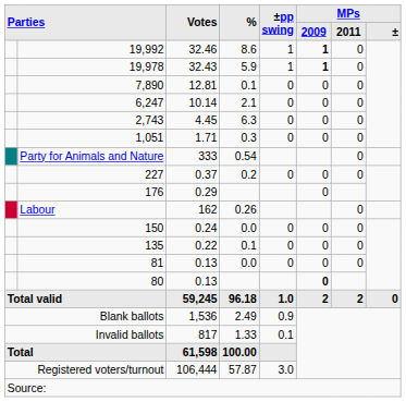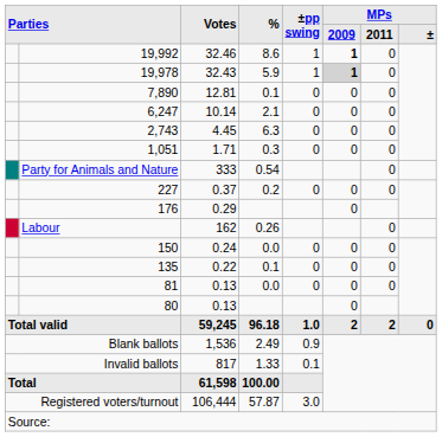19,978 | MPs / 2009: no background -> lightgrey background
80 | MPs / 2009: bold -> normal
